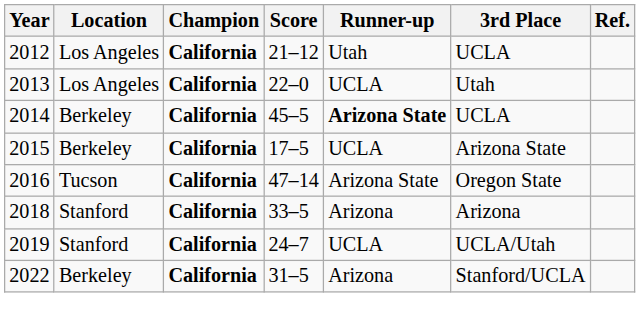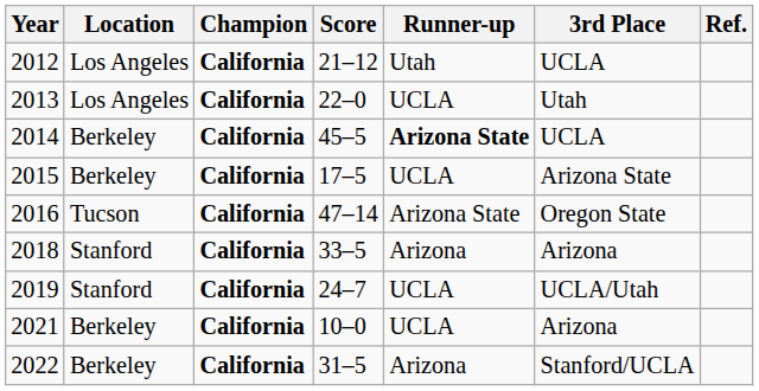+ row: 2021 | Berkeley | California | 10–0 | UCLA | Arizona
